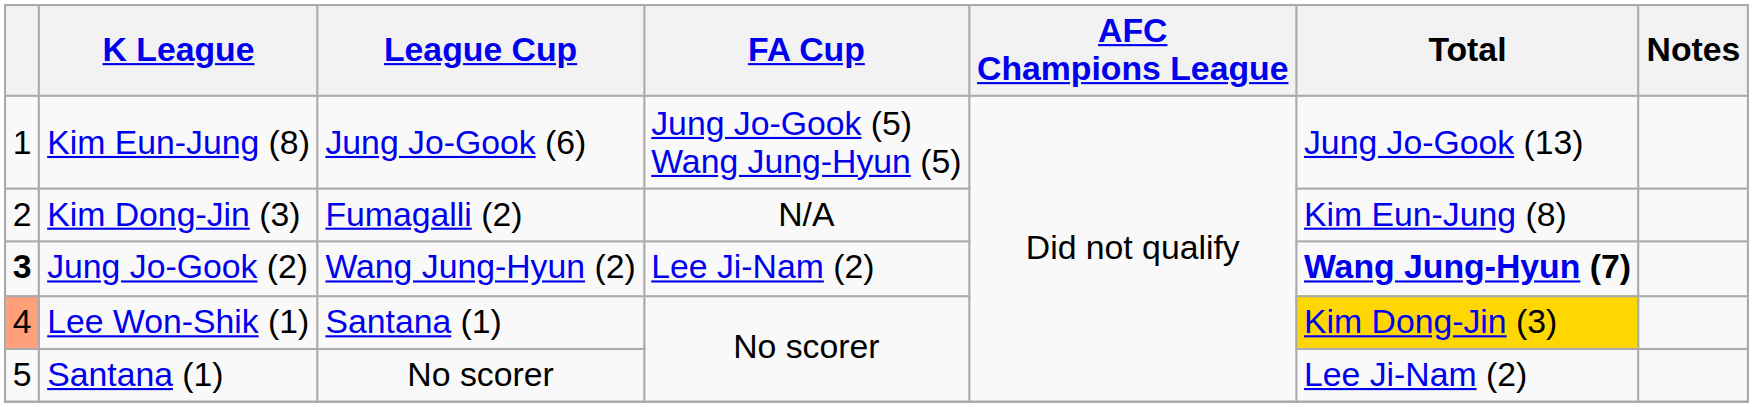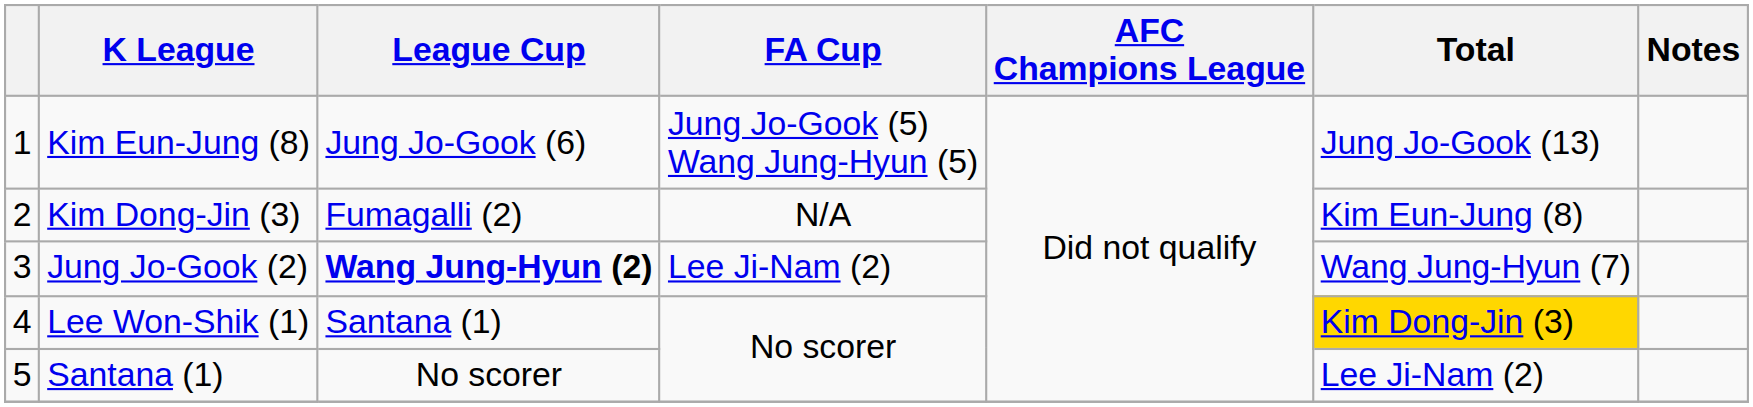Jung Jo-Gook (2) | column 1: bold -> normal
Jung Jo-Gook (2) | League Cup: normal -> bold
Jung Jo-Gook (2) | Total: bold -> normal
Lee Won-Shik (1) | column 1: lightsalmon background -> no background
